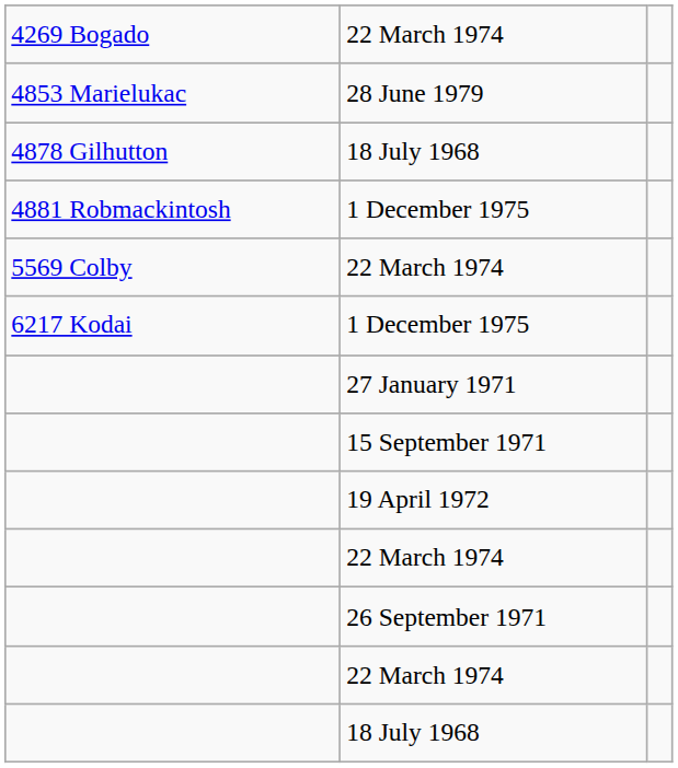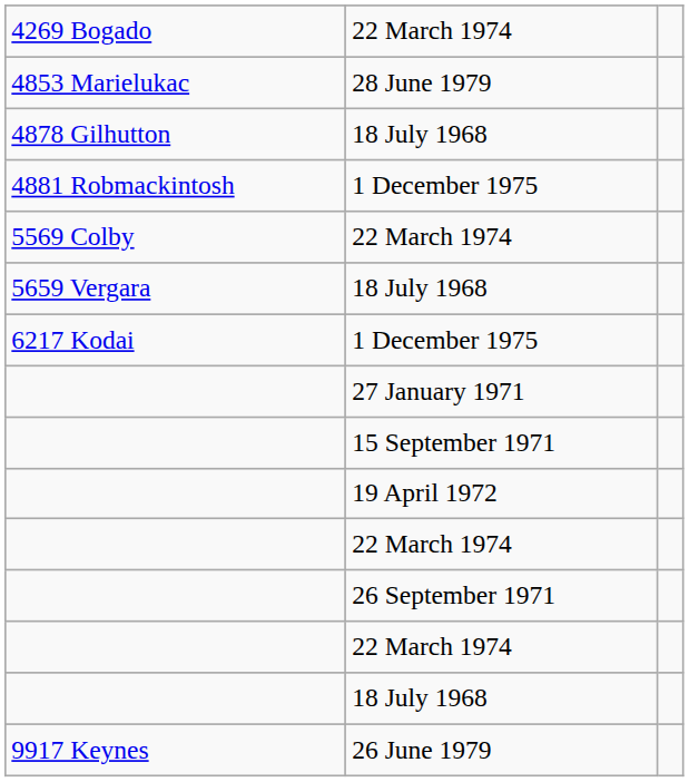+ row: 5659 Vergara | 18 July 1968
+ row: 9917 Keynes | 26 June 1979
